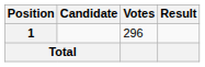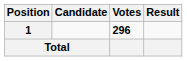1 | Votes: normal -> bold
